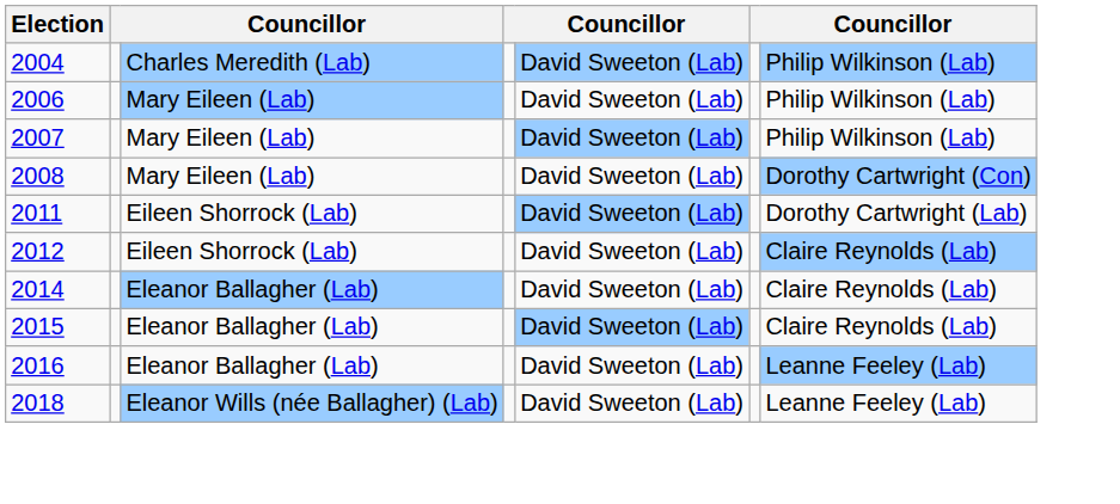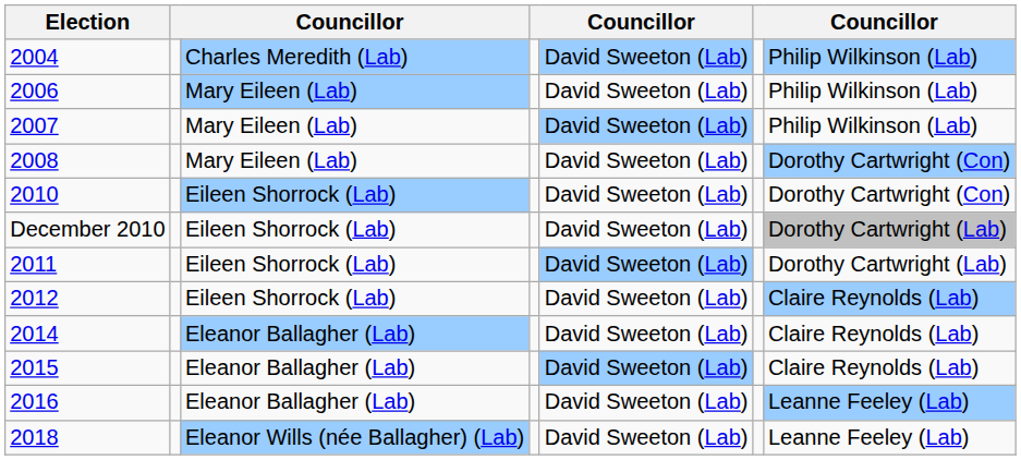+ row: 2010 | Eileen Shorrock (Lab) | David Sweeton (Lab) | Dorothy Cartwright (Con)
+ row: December 2010 | Eileen Shorrock (Lab) | David Sweeton (Lab) | Dorothy Cartwright (Lab)
